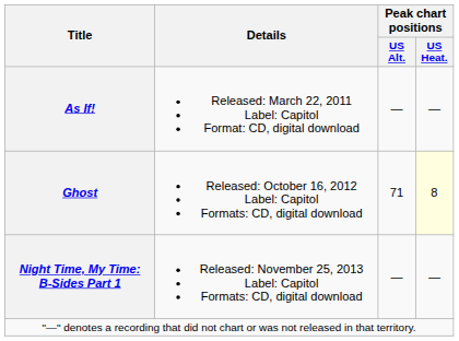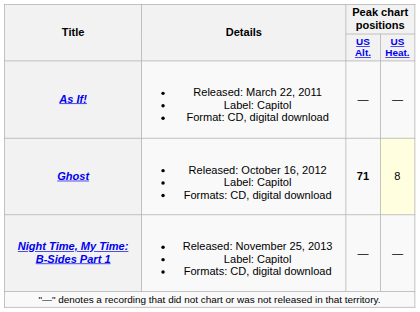Ghost | Peak chart positions / US Alt.: normal -> bold
